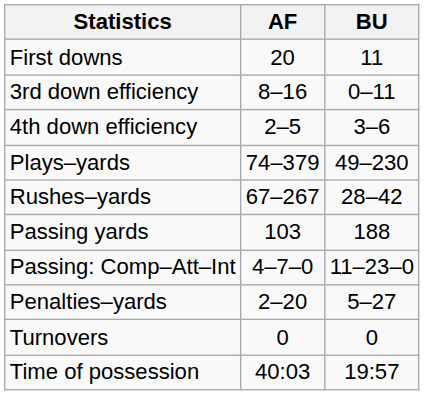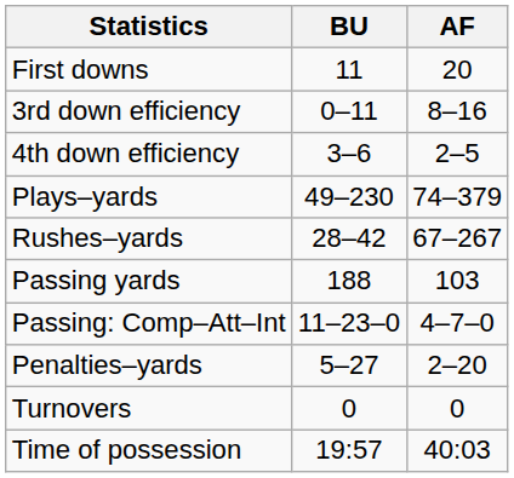columns swapped: BU <-> AF
